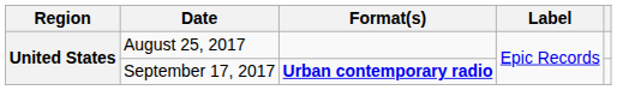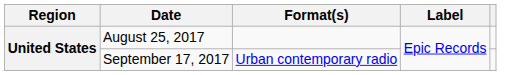September 17, 2017 | Format(s): bold -> normal
